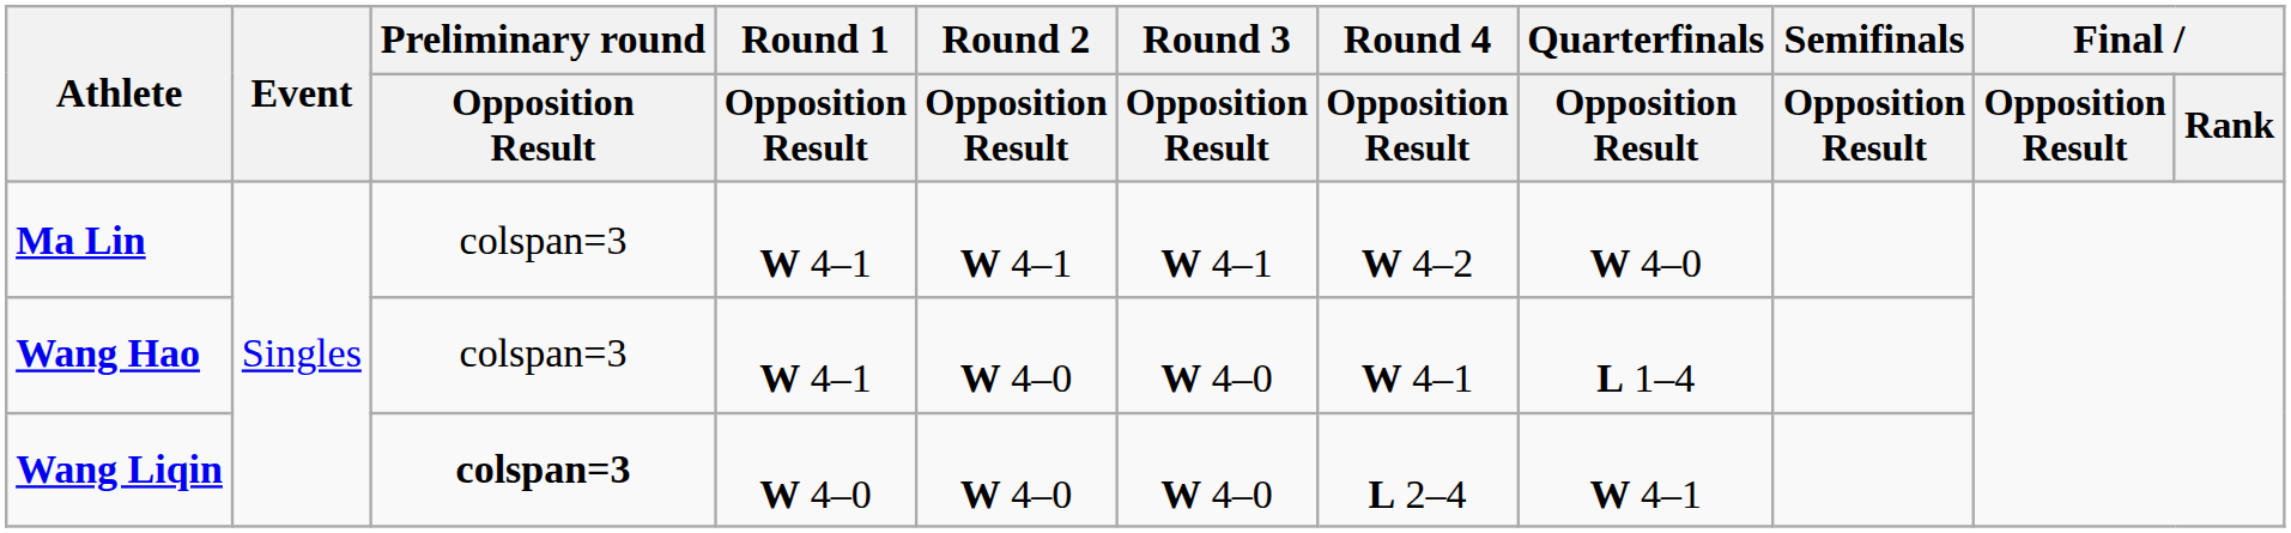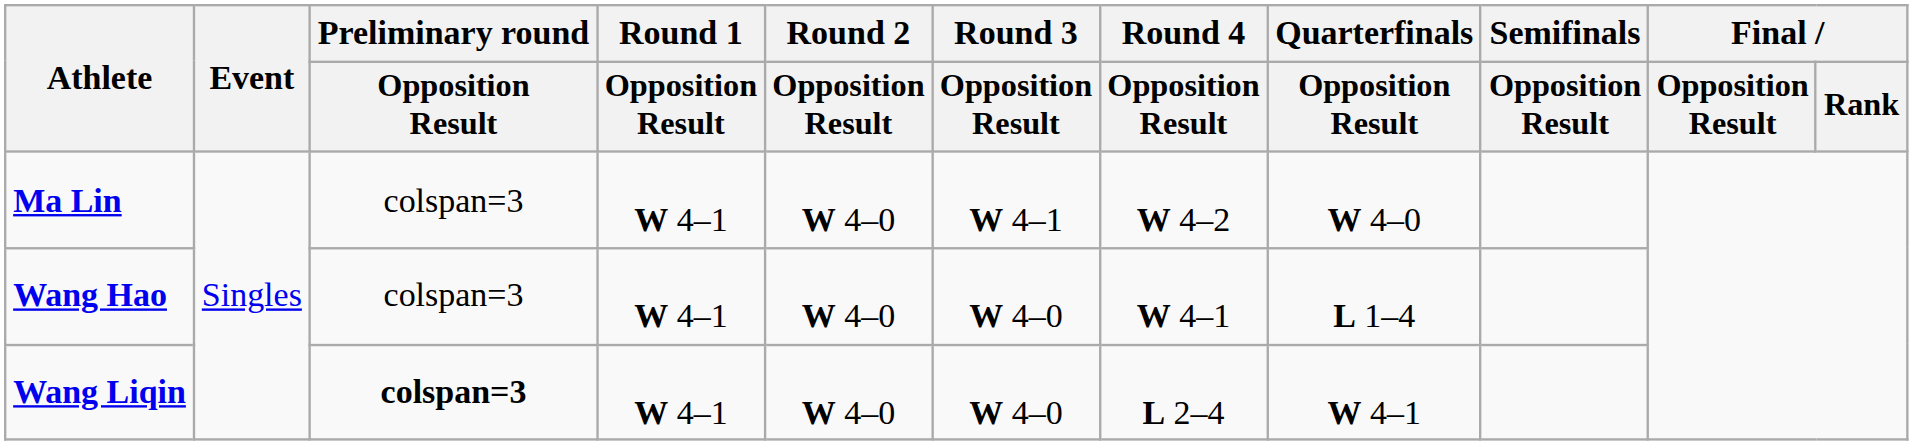Ma Lin | Round 2 / Opposition Result: W 4–1 -> W 4–0
Wang Liqin | Round 1 / Opposition Result: W 4–0 -> W 4–1
